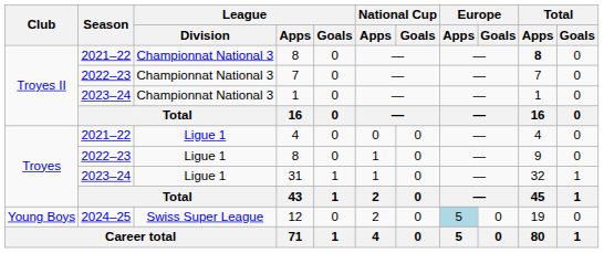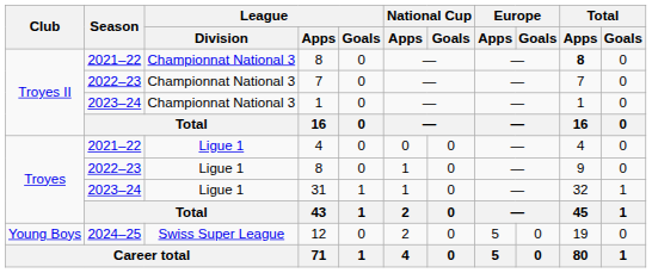12 | Europe / Apps: lightblue background -> no background
